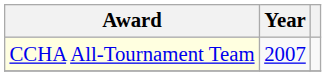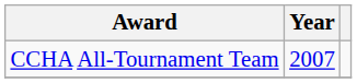row 2 | Award: lightyellow background -> no background
